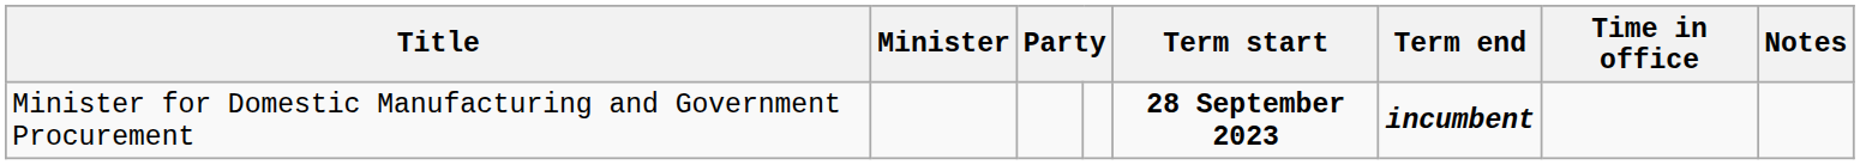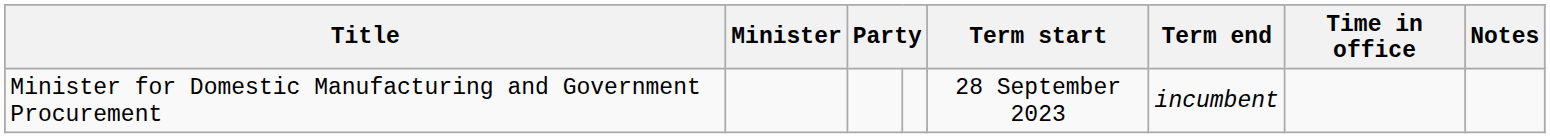row 2 | Term start: bold -> normal
row 2 | Term end: bold -> normal
